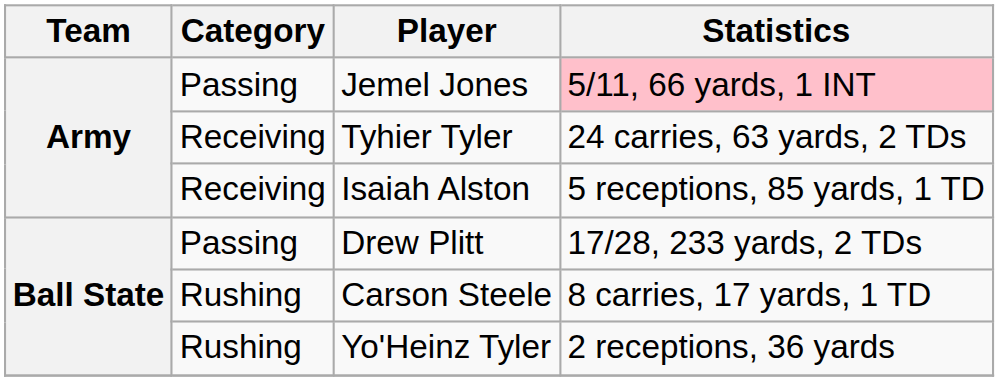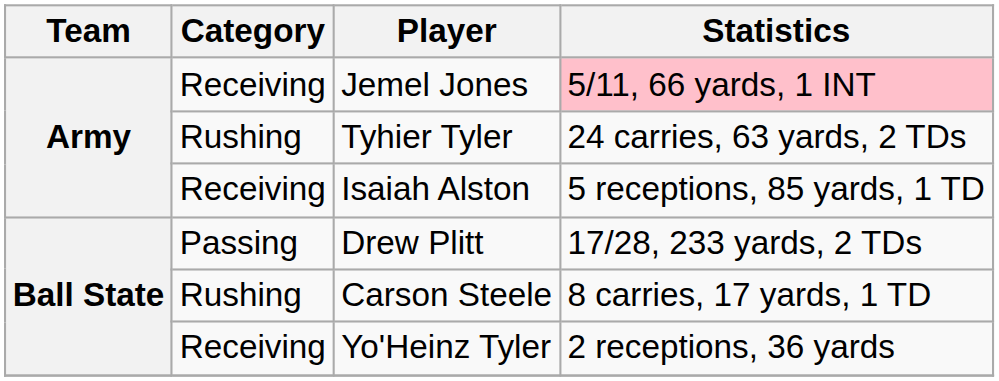Jemel Jones | Category: Passing -> Receiving
Tyhier Tyler | Category: Receiving -> Rushing
Yo'Heinz Tyler | Category: Rushing -> Receiving
